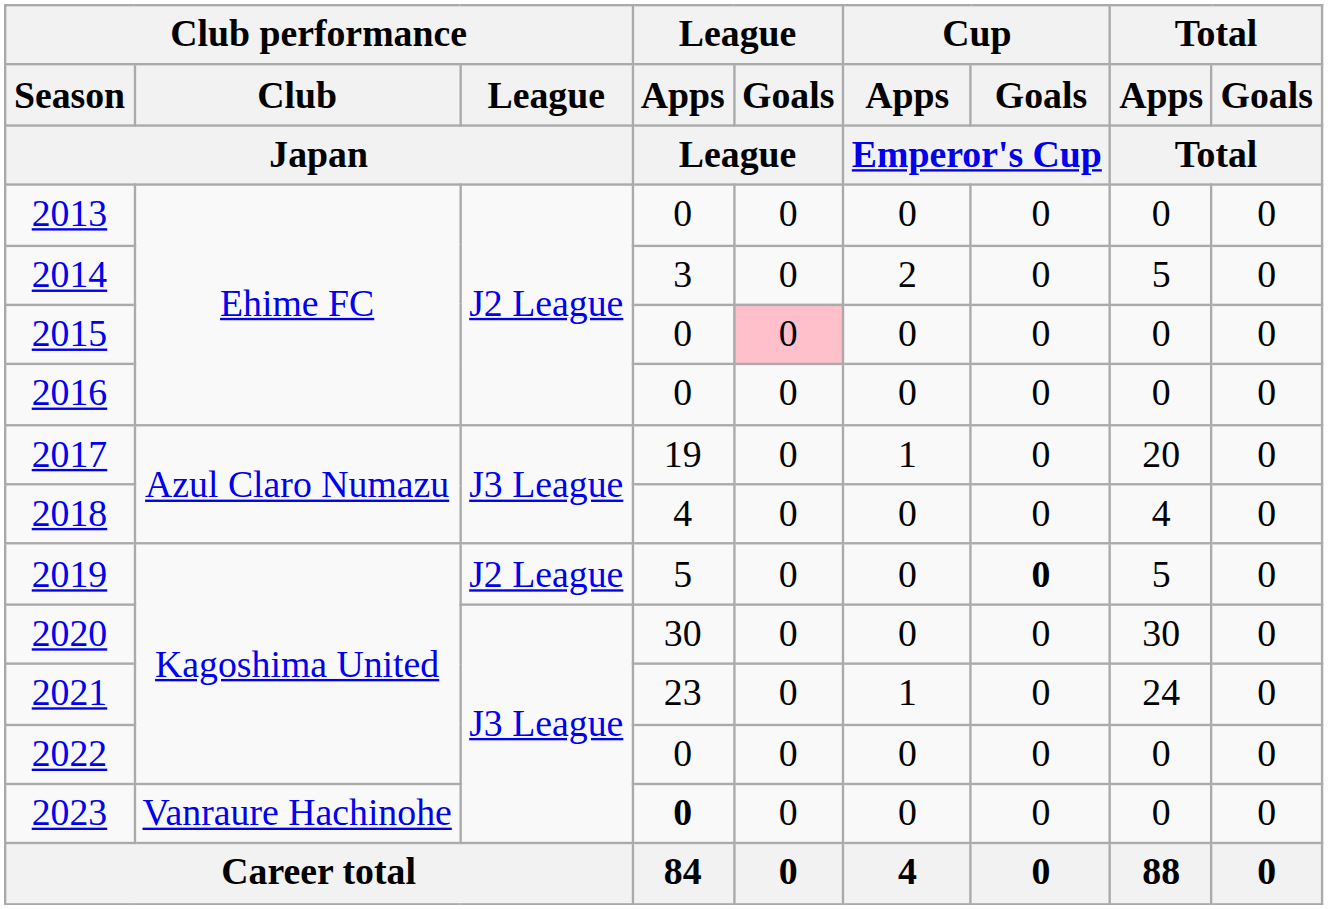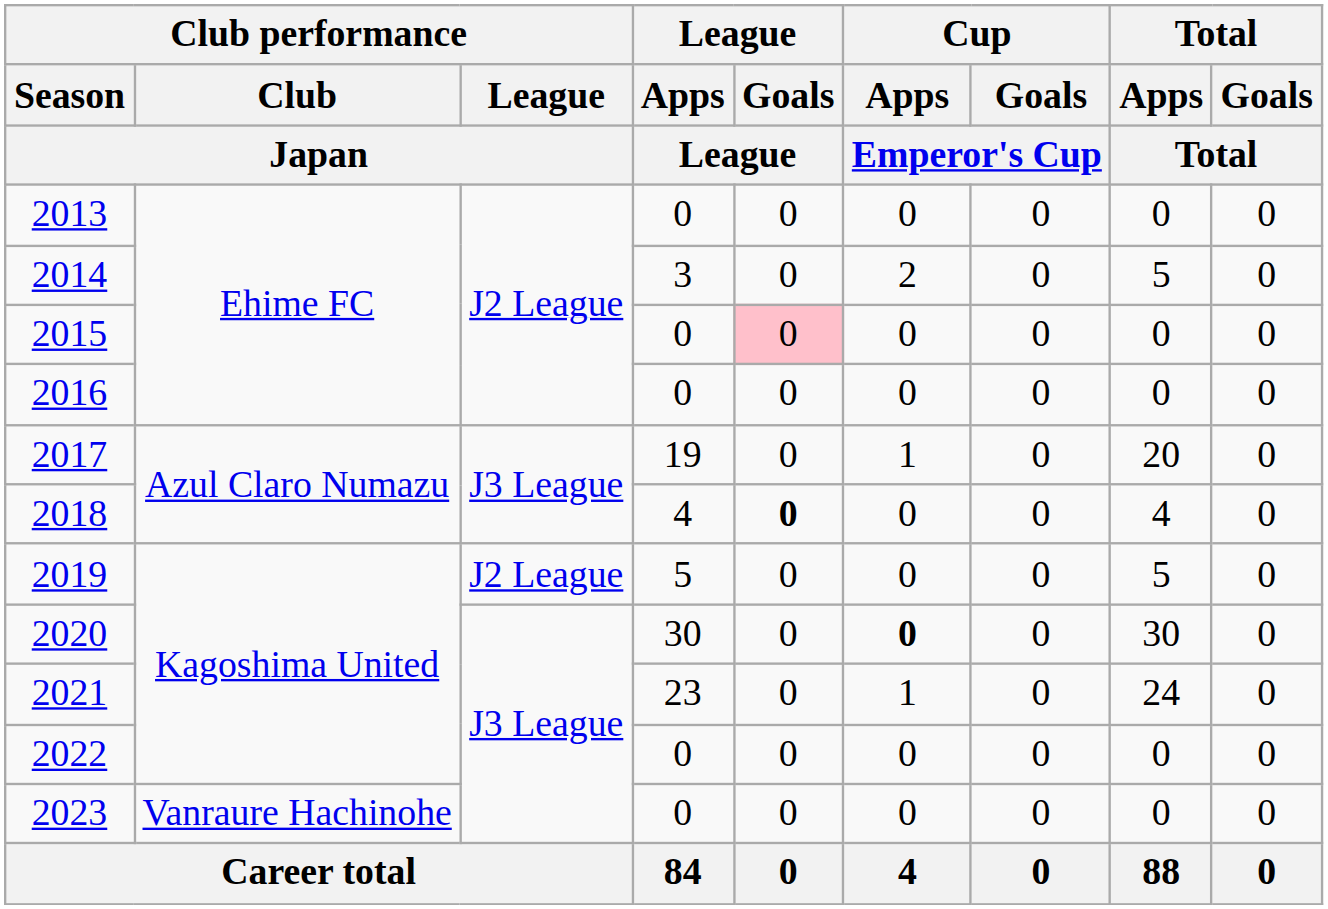2018 | League / Goals / League: normal -> bold
2019 | Cup / Goals / Emperor's Cup: bold -> normal
2020 | Cup / Apps / Emperor's Cup: normal -> bold
2023 | League / Apps / League: bold -> normal
